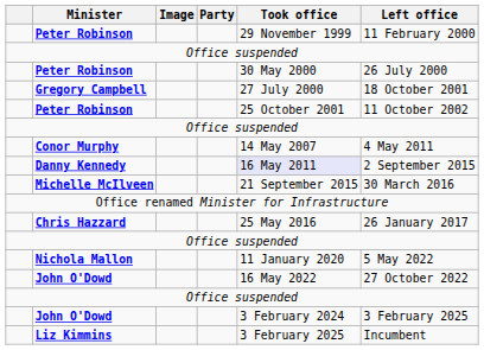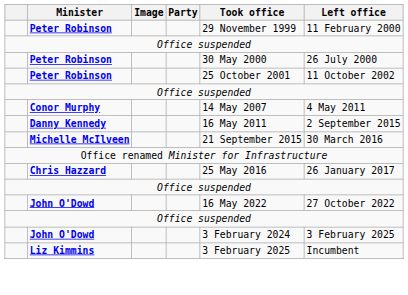- row: Gregory Campbell | 27 July 2000 | 18 October 2001
Danny Kennedy | Took office: lavender background -> no background
- row: Nichola Mallon | 11 January 2020 | 5 May 2022
